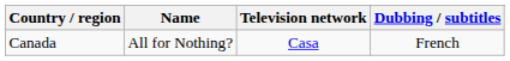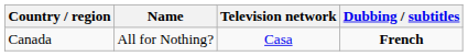row 2 | Dubbing / subtitles: normal -> bold
